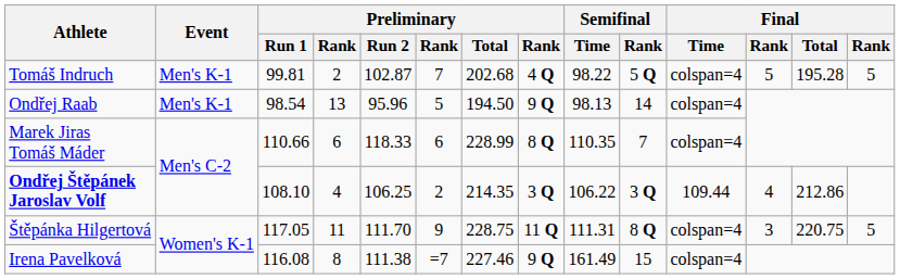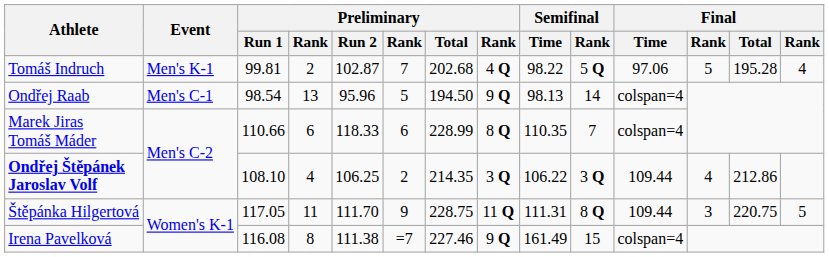Tomáš Indruch | Final / Time: colspan=4 -> 97.06
Tomáš Indruch | column 14: 5 -> 4
Ondřej Raab | Event: Men's K-1 -> Men's C-1
Štěpánka Hilgertová | Final / Time: colspan=4 -> 109.44
